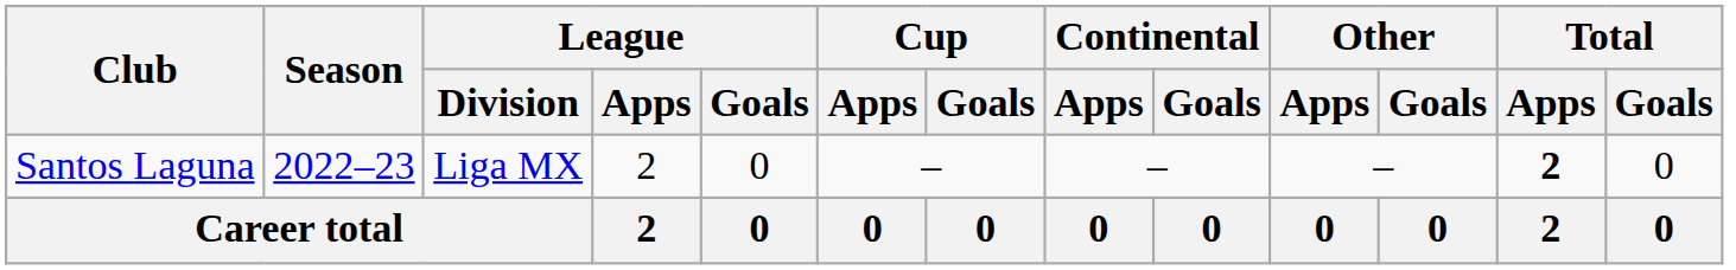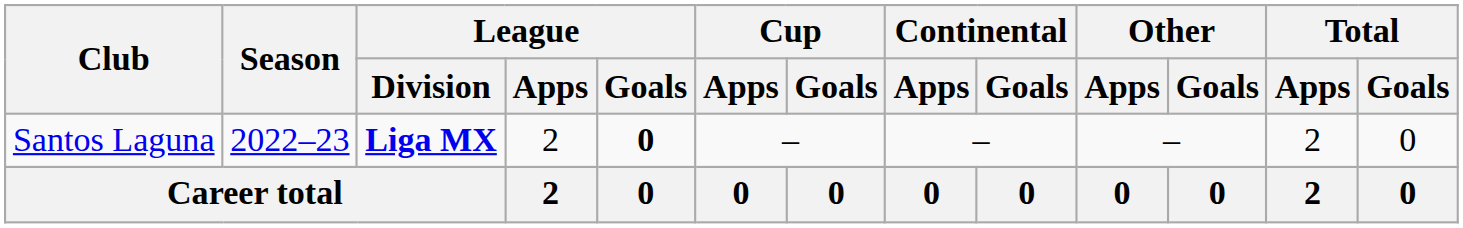Santos Laguna | League / Division: normal -> bold
Santos Laguna | League / Goals: normal -> bold
Santos Laguna | Total / Apps: bold -> normal
